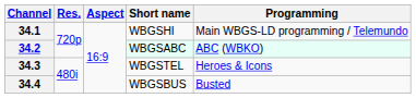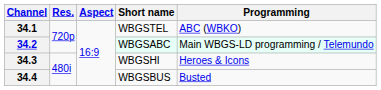34.1 | Short name: WBGSHI -> WBGSTEL
34.1 | Programming: Main WBGS-LD programming / Telemundo -> ABC (WBKO)
34.2 | Programming: ABC (WBKO) -> Main WBGS-LD programming / Telemundo
34.3 | Short name: WBGSTEL -> WBGSHI
